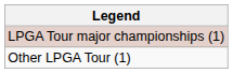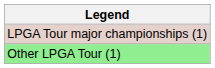row 3 | column 1: no background -> lightgreen background
